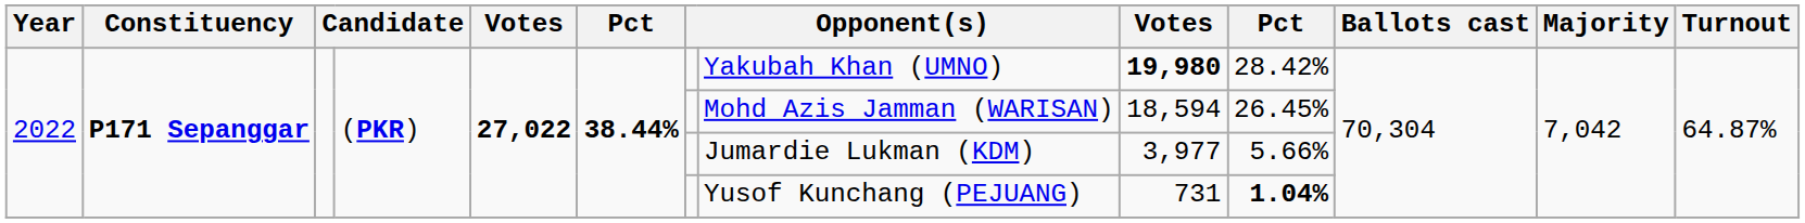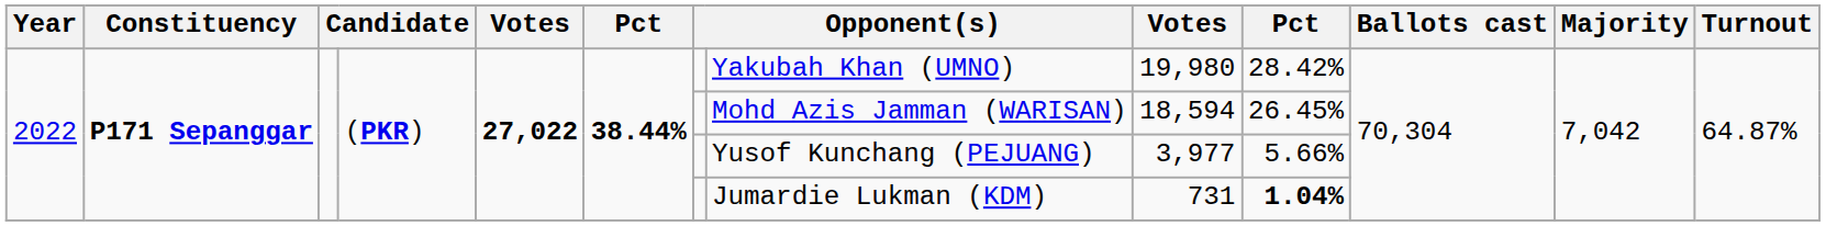row 2 | column 9: bold -> normal
row 4 | column 8: Jumardie Lukman (KDM) -> Yusof Kunchang (PEJUANG)
row 5 | column 8: Yusof Kunchang (PEJUANG) -> Jumardie Lukman (KDM)
